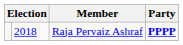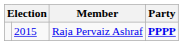Raja Pervaiz Ashraf | column 2: 2018 -> 2015
